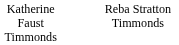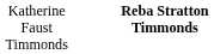Katherine Faust Timmonds | column 2: normal -> bold
